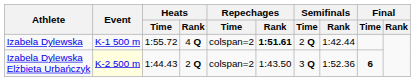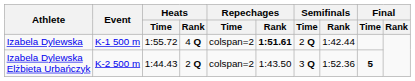Izabela Dylewska Elżbieta Urbańczyk | Event: lightyellow background -> no background
Izabela Dylewska Elżbieta Urbańczyk | Final / Time: 6 -> 5
